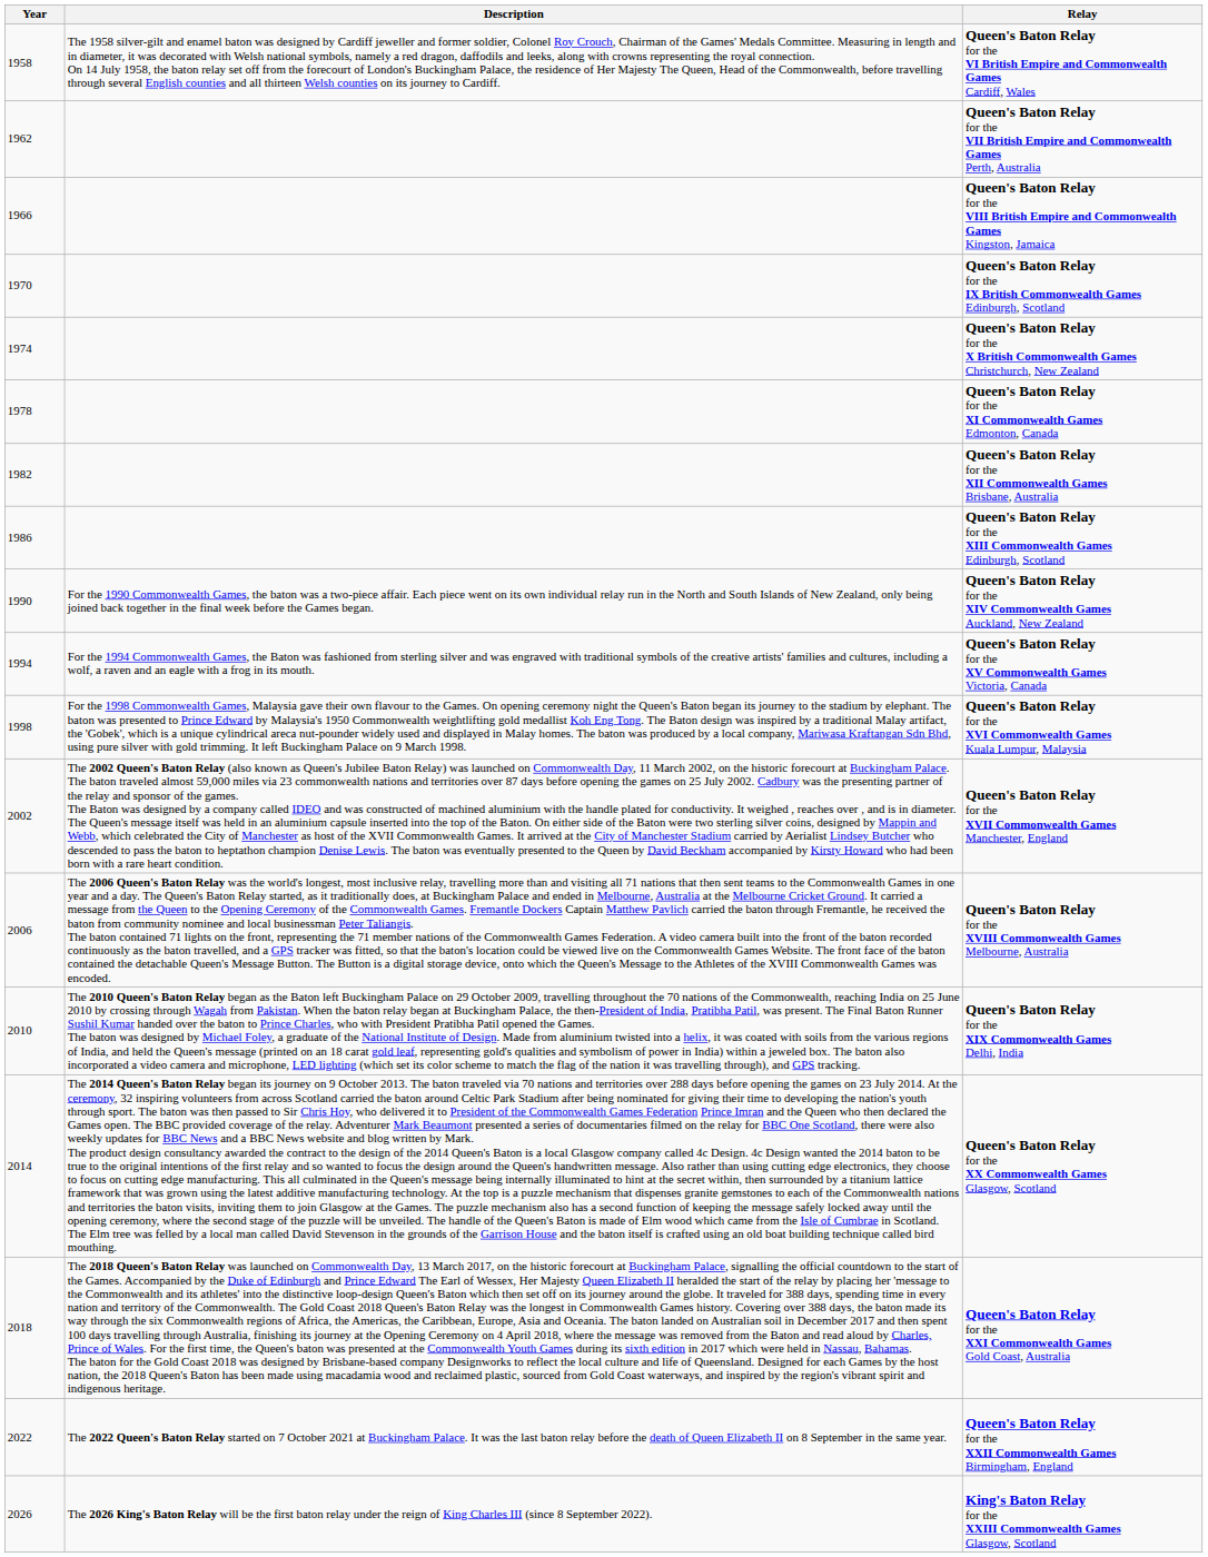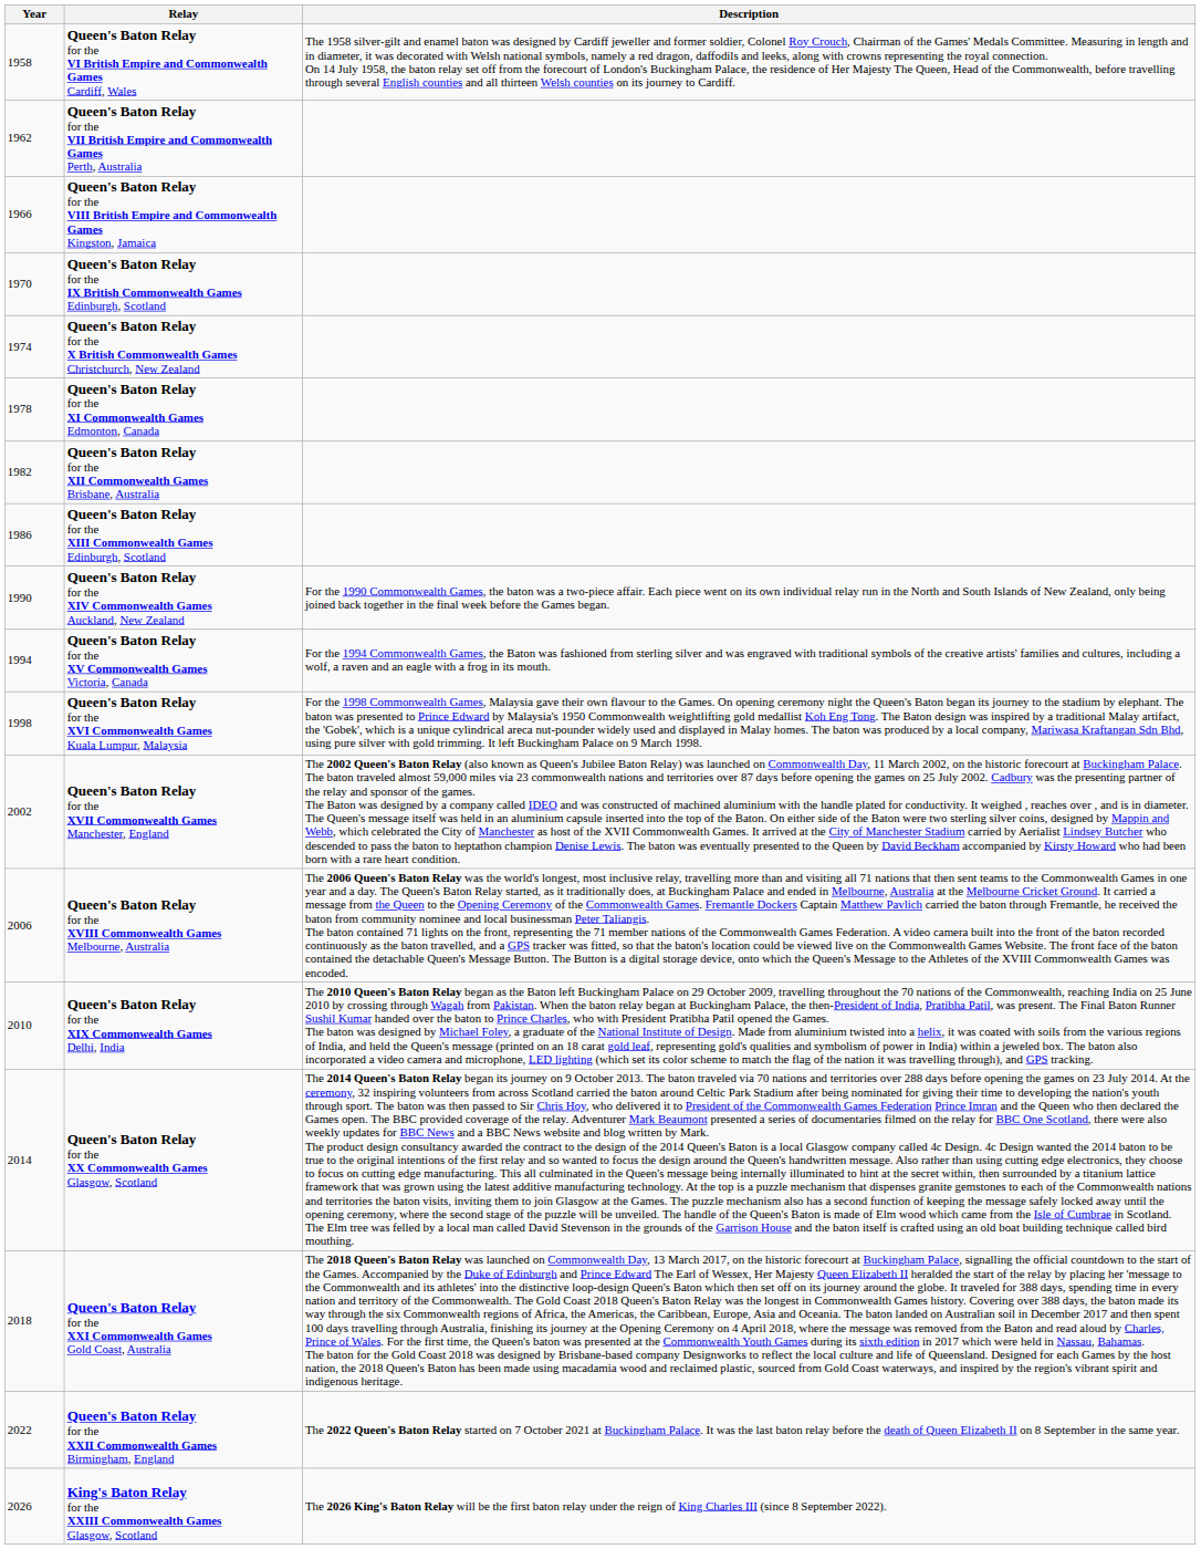columns swapped: Relay <-> Description
